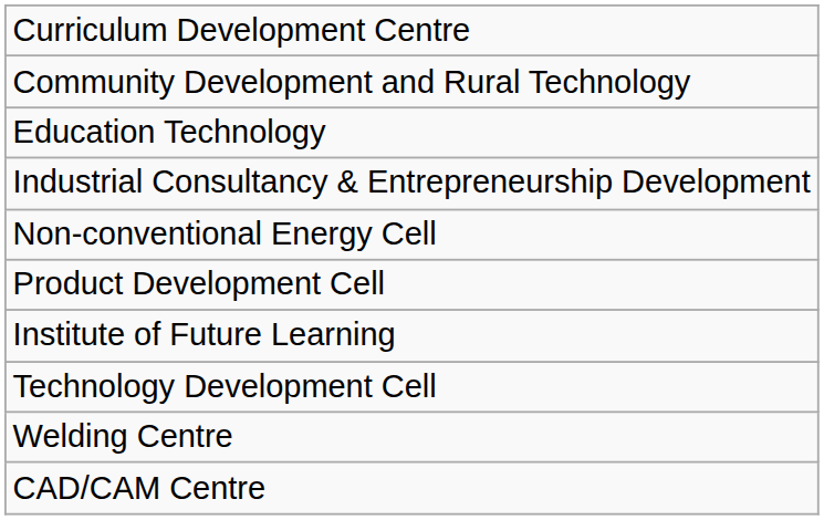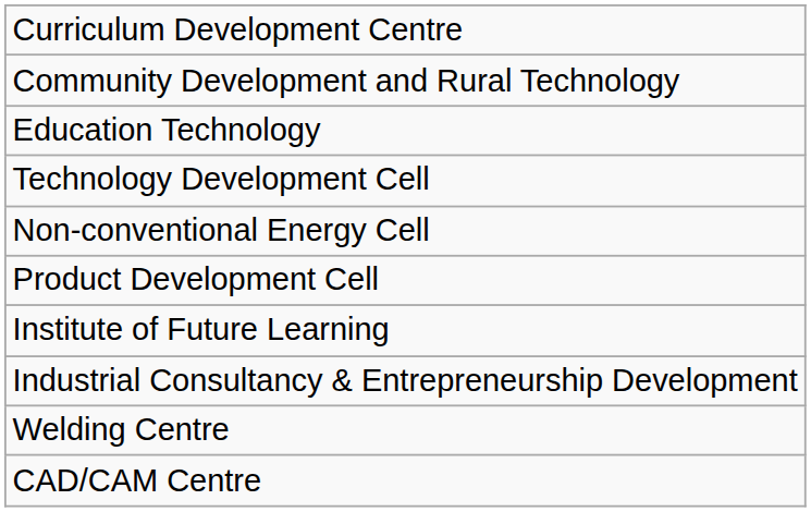row 4 | column 1: Industrial Consultancy & Entrepreneurship Development -> Technology Development Cell
row 8 | column 1: Technology Development Cell -> Industrial Consultancy & Entrepreneurship Development
